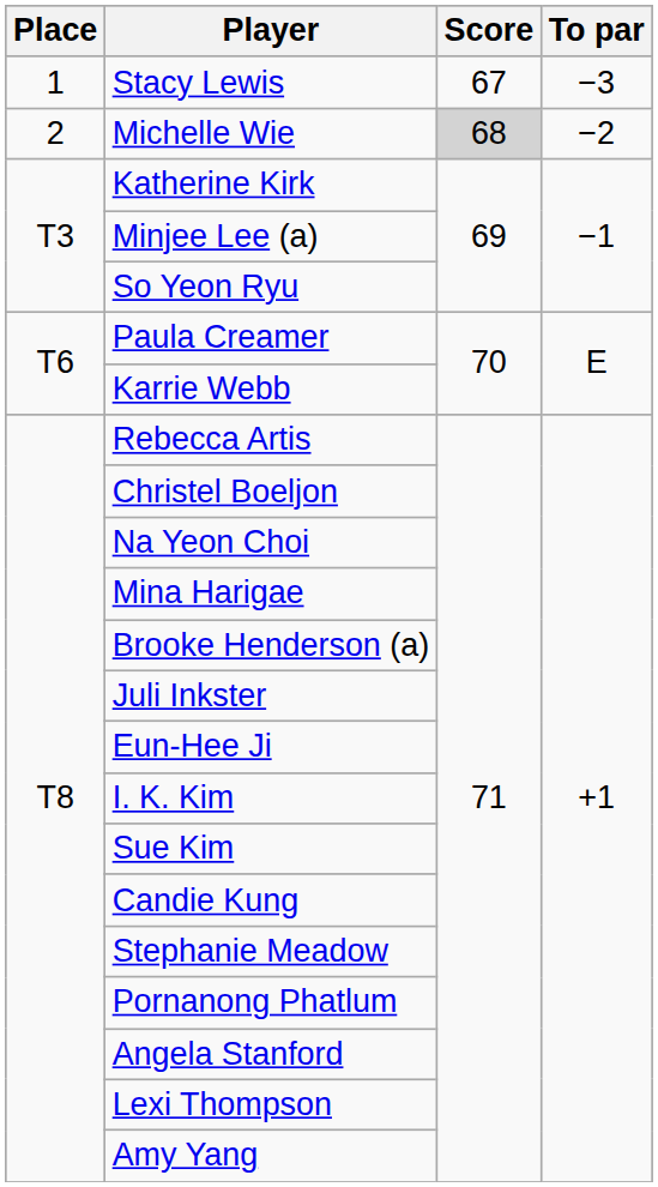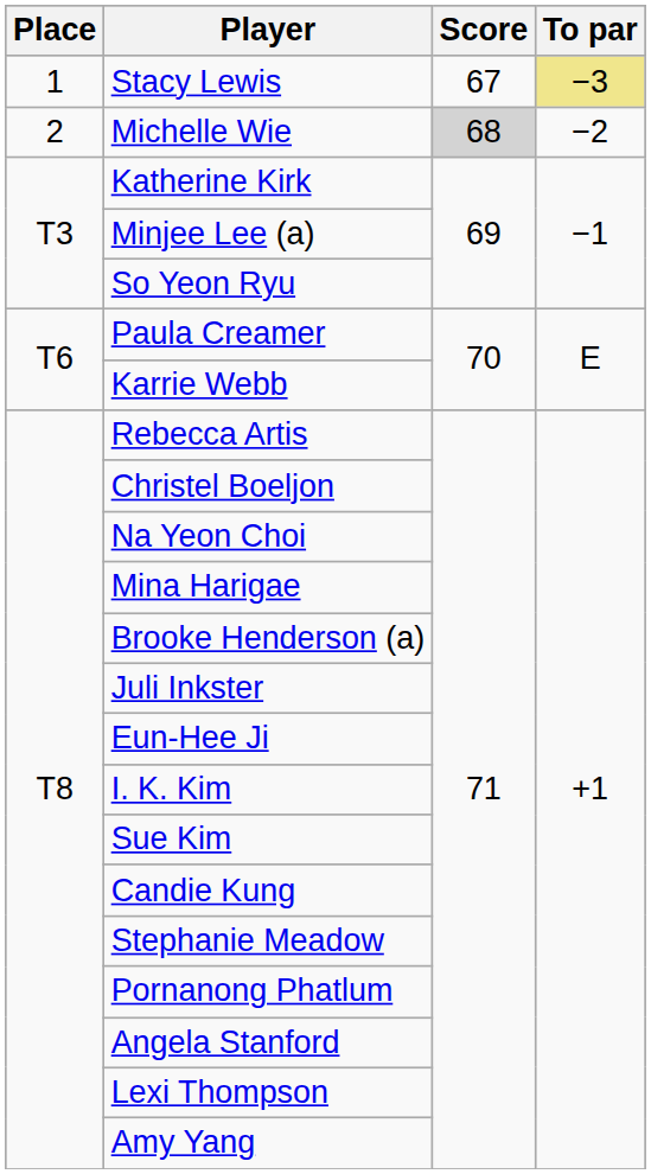Stacy Lewis | To par: no background -> khaki background
